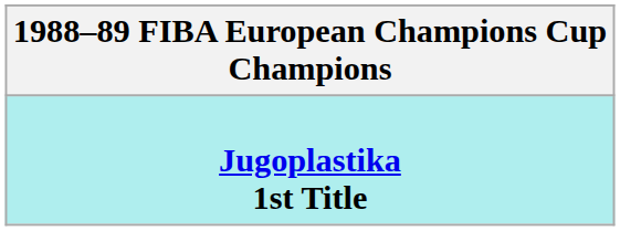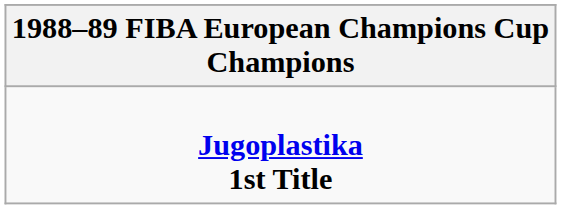row 2 | column 1: paleturquoise background -> no background
